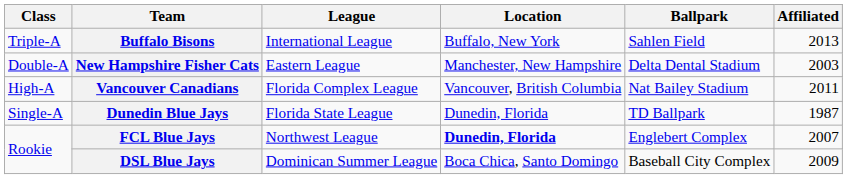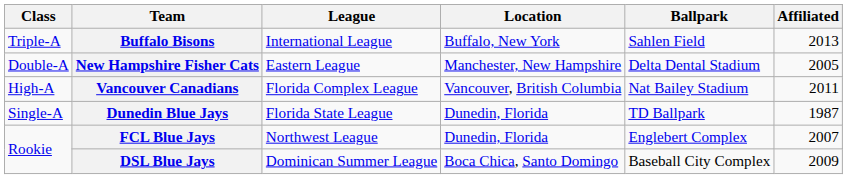New Hampshire Fisher Cats | Affiliated: 2003 -> 2005
FCL Blue Jays | Location: bold -> normal
